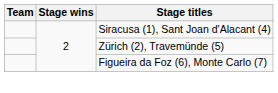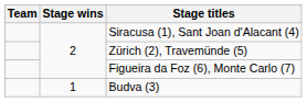+ row: 1 | Budva (3)
